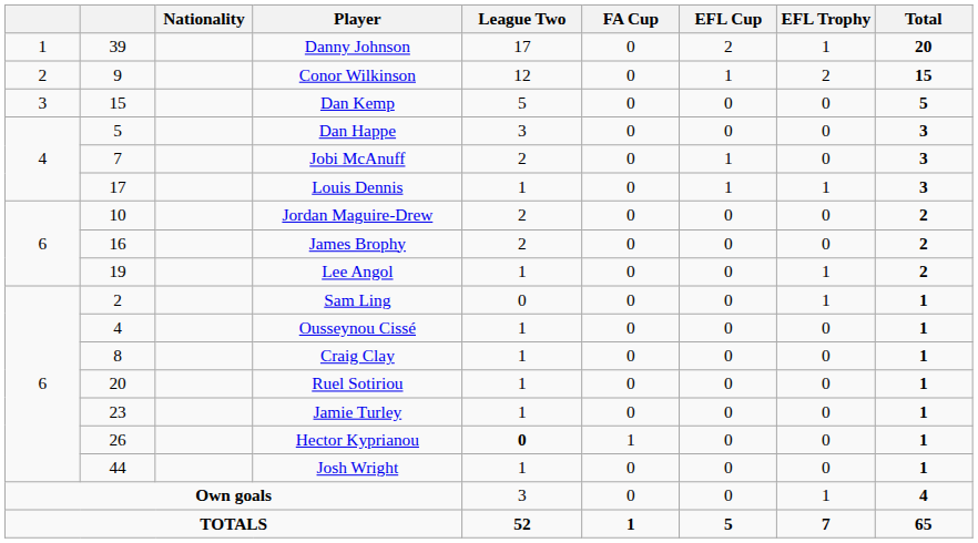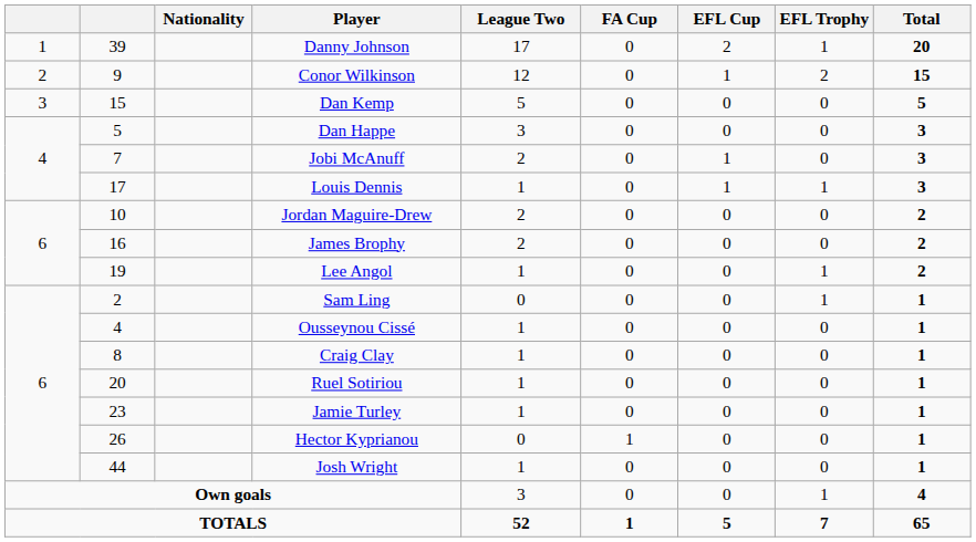Hector Kyprianou | League Two: bold -> normal
